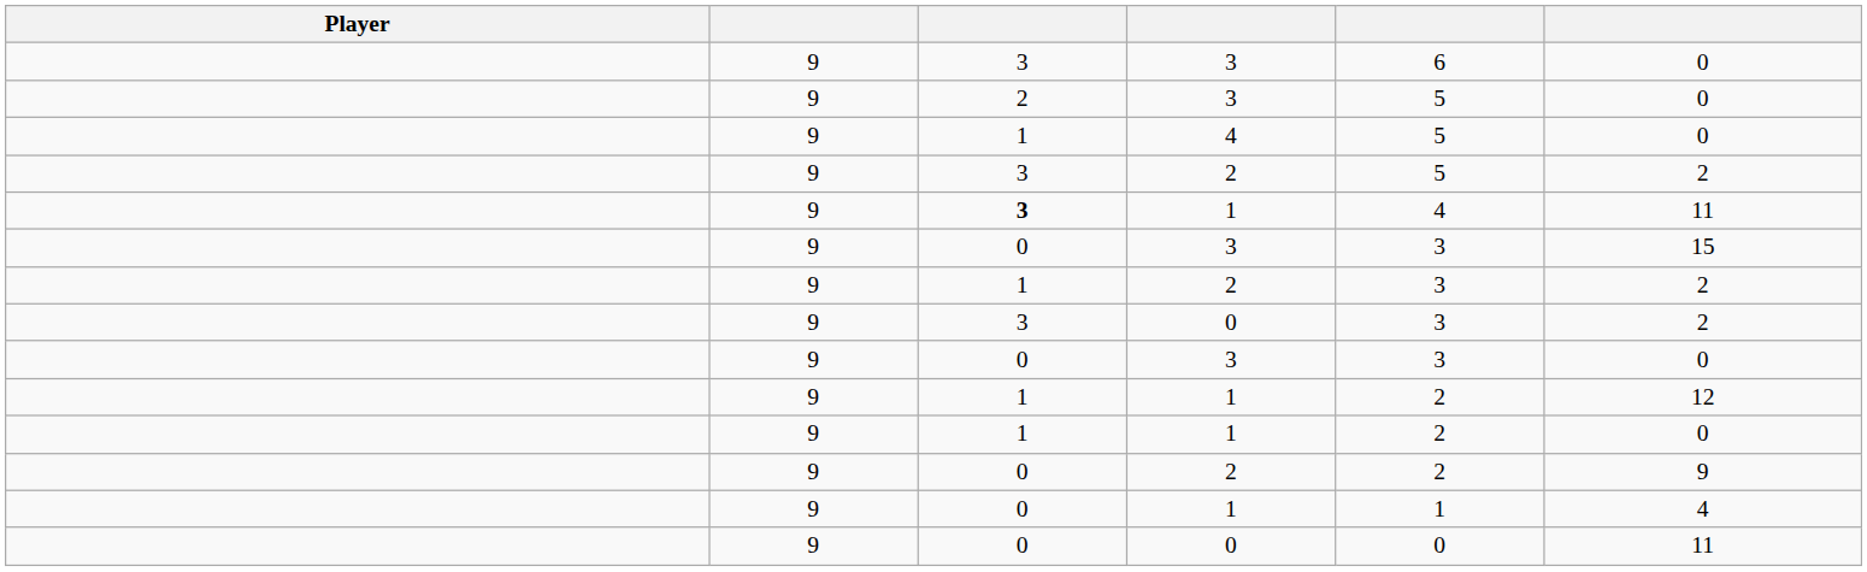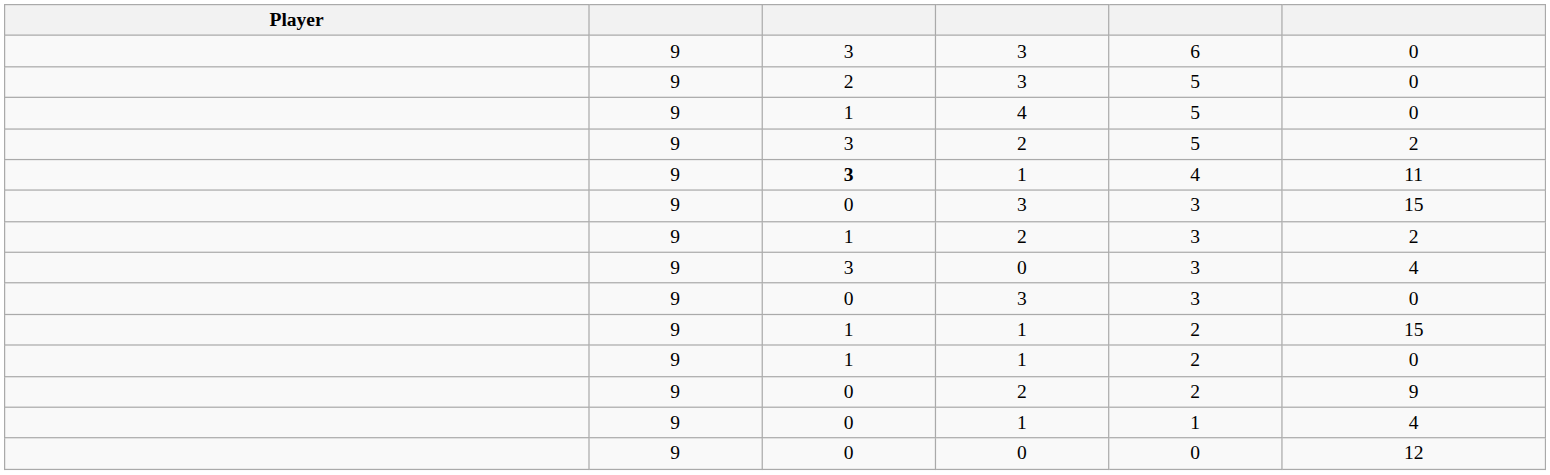row 9 | column 6: 2 -> 4
row 11 | column 6: 12 -> 15
row 15 | column 6: 11 -> 12
